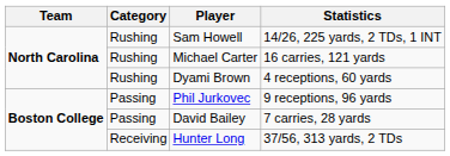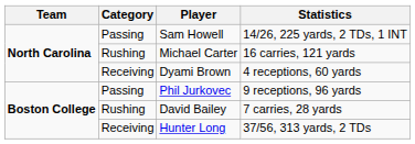Sam Howell | Category: Rushing -> Passing
Dyami Brown | Category: Rushing -> Receiving
David Bailey | Category: Passing -> Rushing
